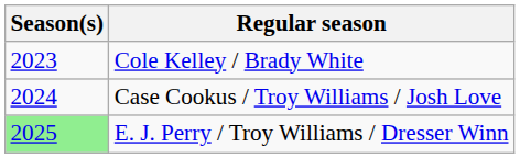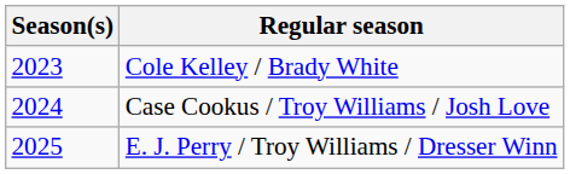E. J. Perry / Troy Williams / Dresser Winn | Season(s): lightgreen background -> no background
